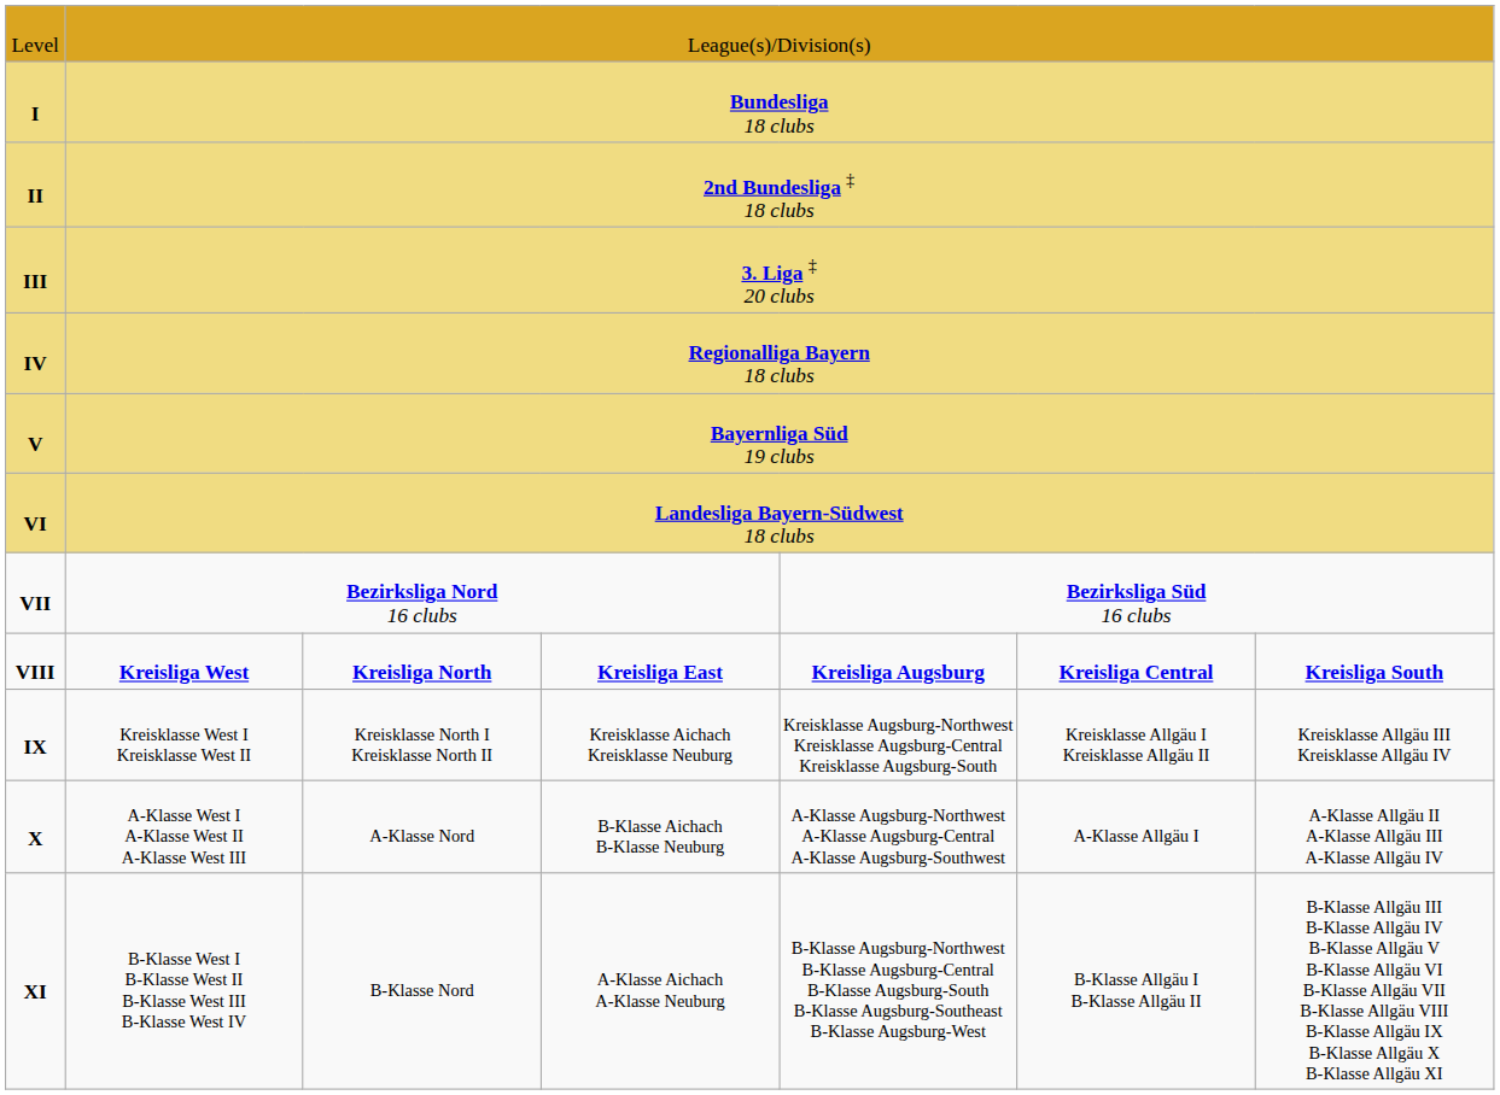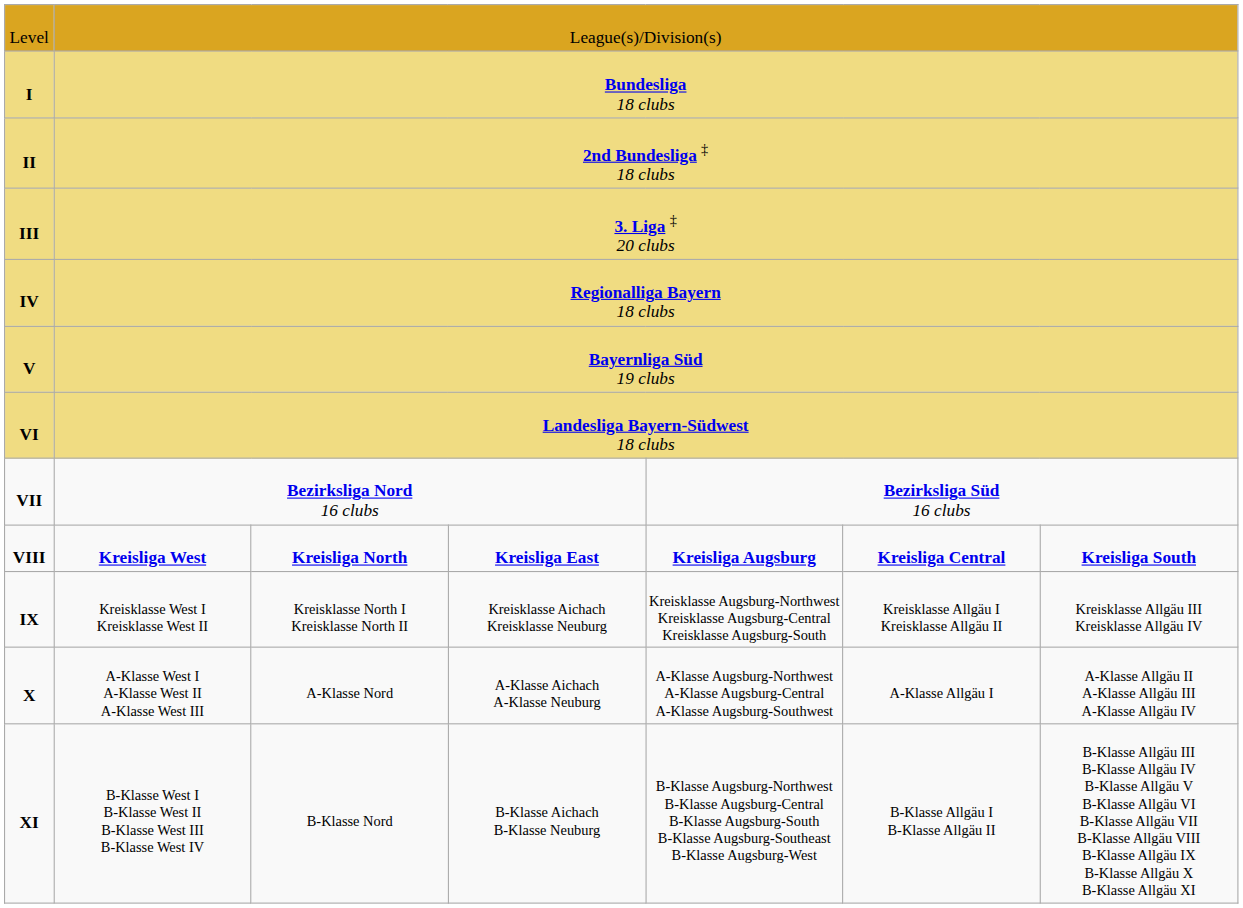X | column 4: B-Klasse Aichach B-Klasse Neuburg -> A-Klasse Aichach A-Klasse Neuburg
XI | column 4: A-Klasse Aichach A-Klasse Neuburg -> B-Klasse Aichach B-Klasse Neuburg
